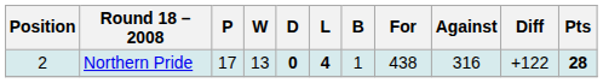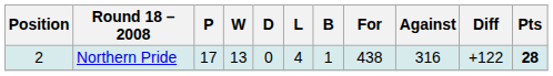Northern Pride | D: bold -> normal
Northern Pride | L: bold -> normal
